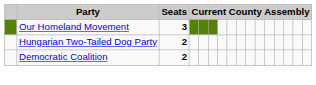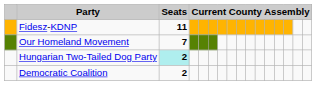+ row: Fidesz-KDNP | 11
Our Homeland Movement | Seats: 3 -> 7
Hungarian Two-Tailed Dog Party | Seats: no background -> paleturquoise background
